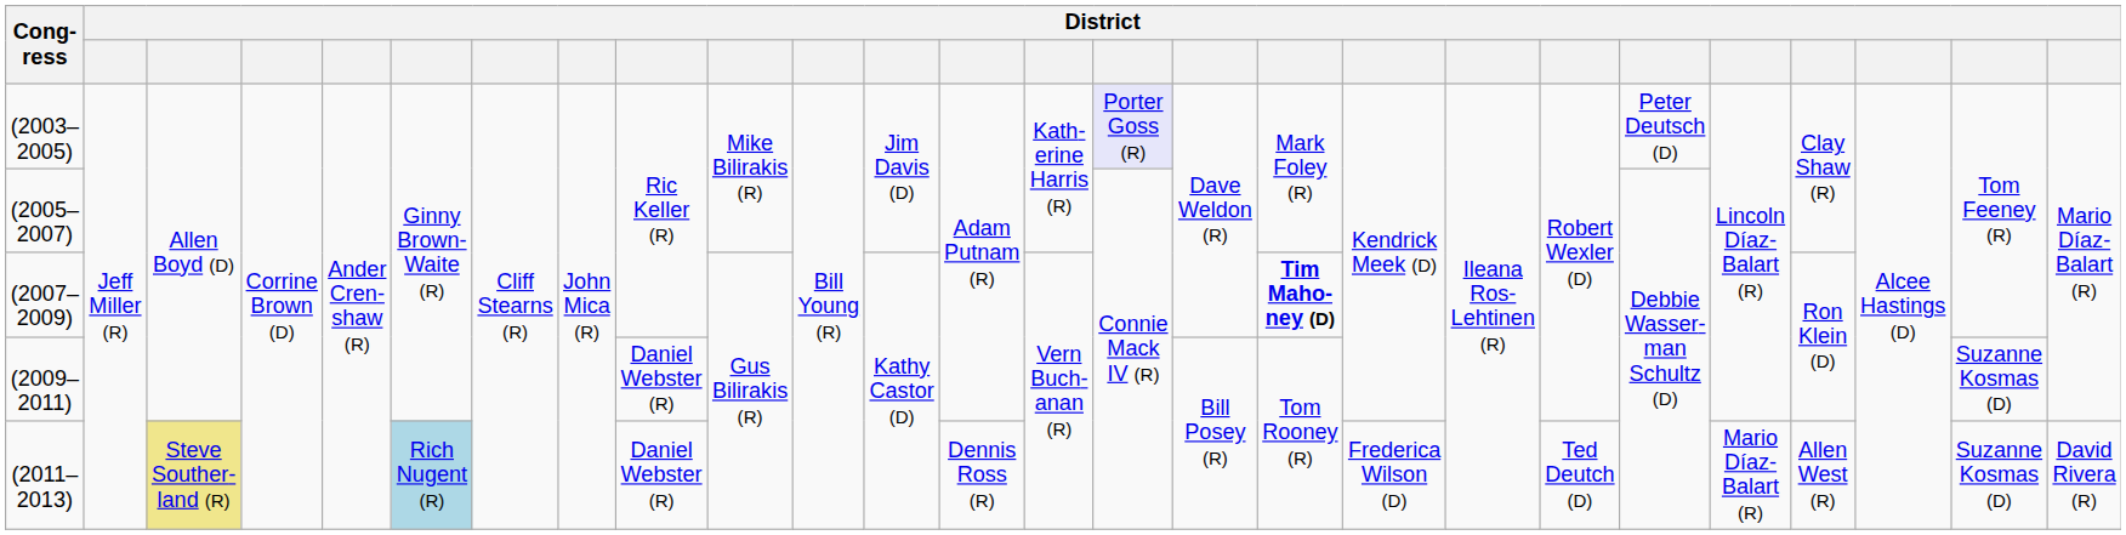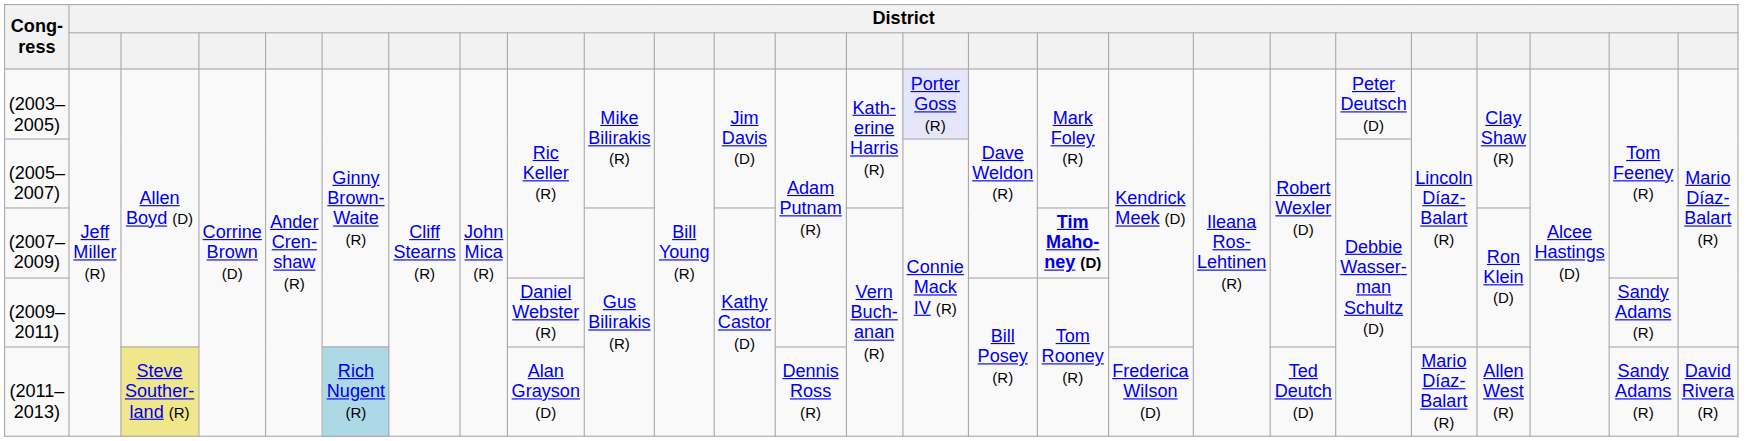(2009–2011) | column 25: Suzanne Kosmas (D) -> Sandy Adams (R)
(2011–2013) | column 9: Daniel Webster (R) -> Alan Grayson (D)
(2011–2013) | column 25: Suzanne Kosmas (D) -> Sandy Adams (R)
